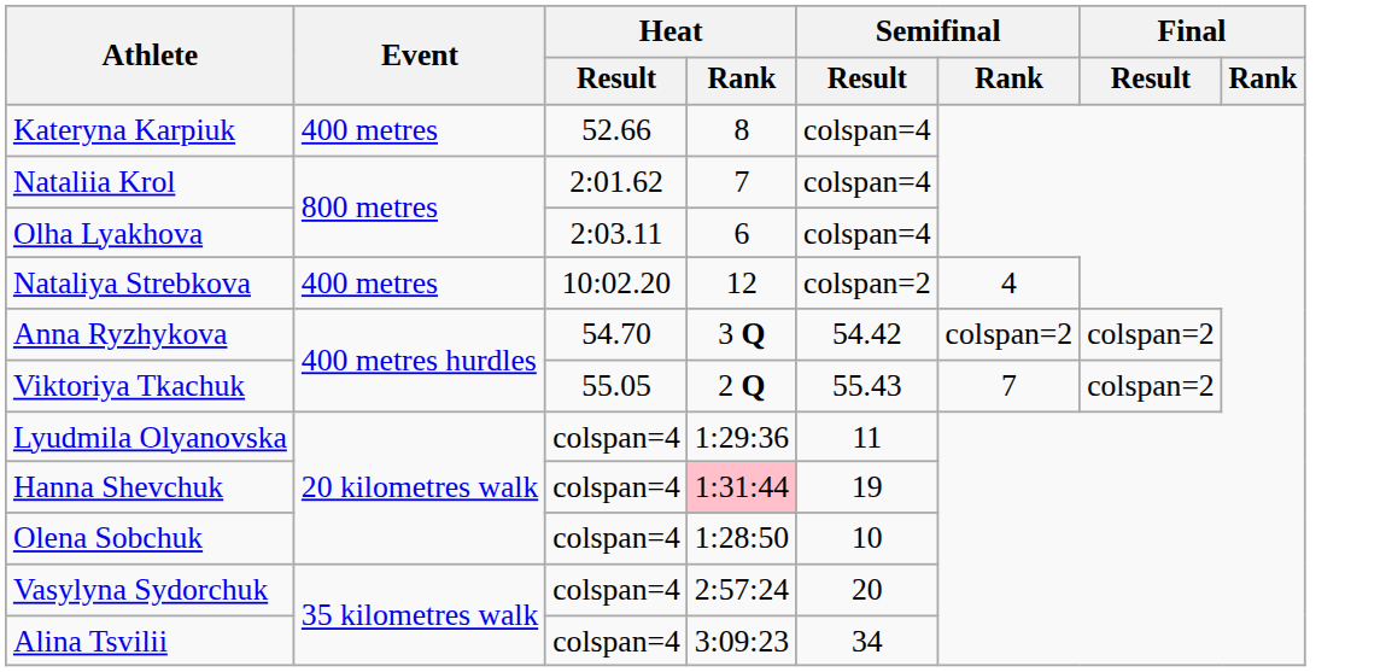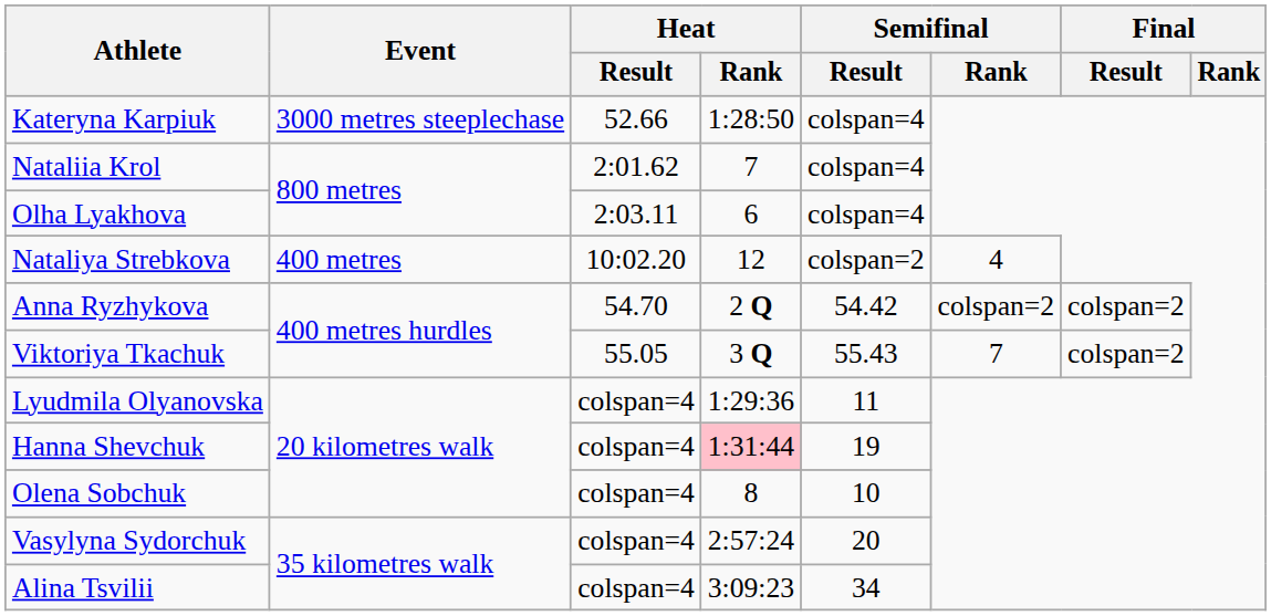Kateryna Karpiuk | Event: 400 metres -> 3000 metres steeplechase
Kateryna Karpiuk | Heat / Rank: 8 -> 1:28:50
Anna Ryzhykova | Heat / Rank: 3 Q -> 2 Q
Viktoriya Tkachuk | Heat / Rank: 2 Q -> 3 Q
Olena Sobchuk | Heat / Rank: 1:28:50 -> 8
